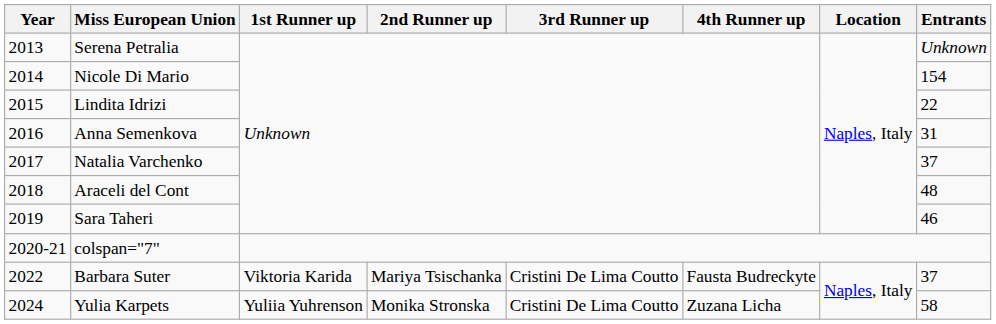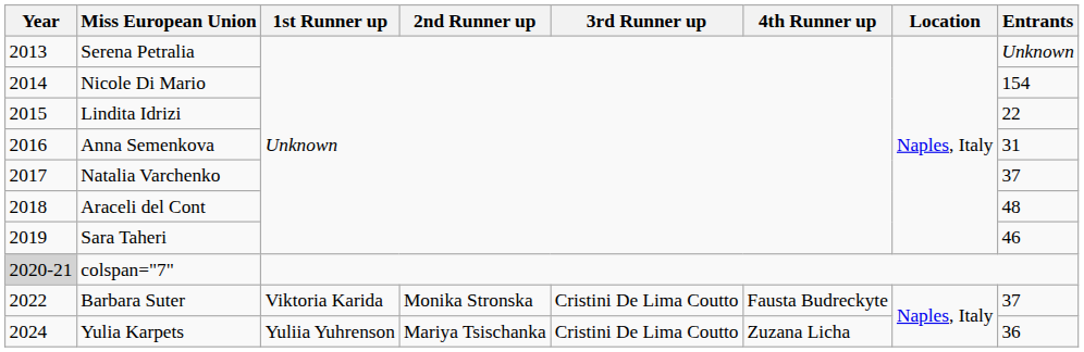colspan="7" | Year: no background -> lightgrey background
Barbara Suter | 2nd Runner up: Mariya Tsischanka -> Monika Stronska
Yulia Karpets | 2nd Runner up: Monika Stronska -> Mariya Tsischanka
Yulia Karpets | Entrants: 58 -> 36
